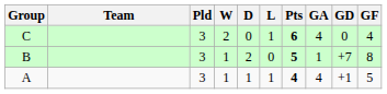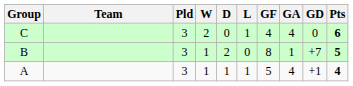columns swapped: GF <-> Pts
